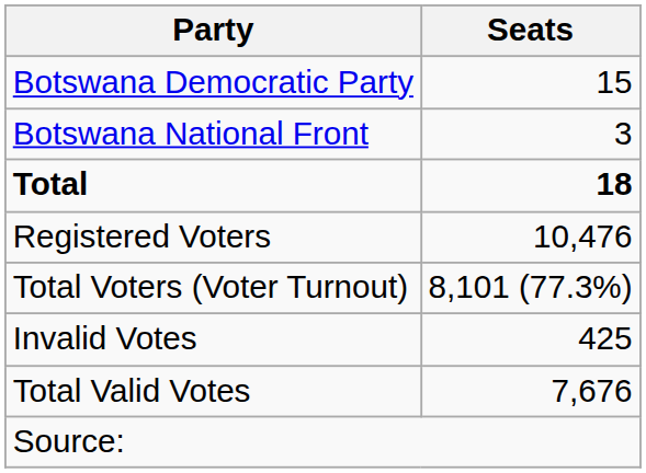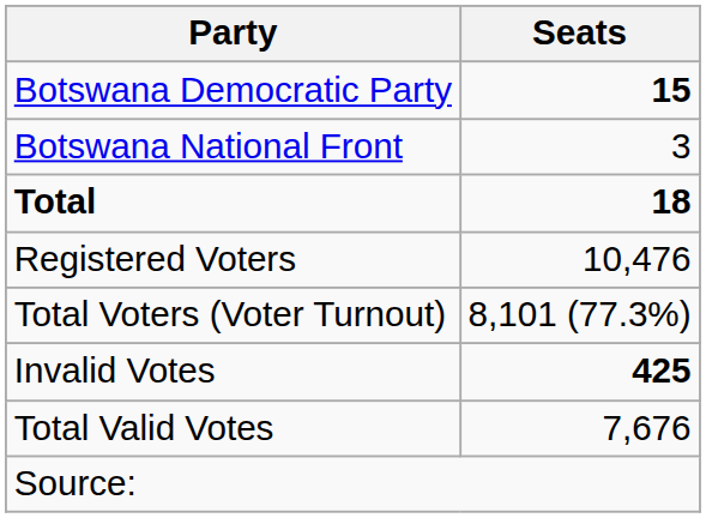Botswana Democratic Party | Seats: normal -> bold
Invalid Votes | Seats: normal -> bold
